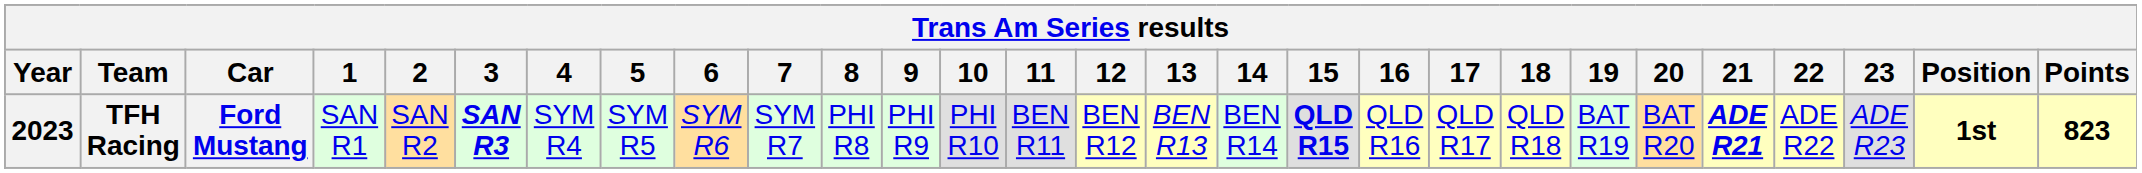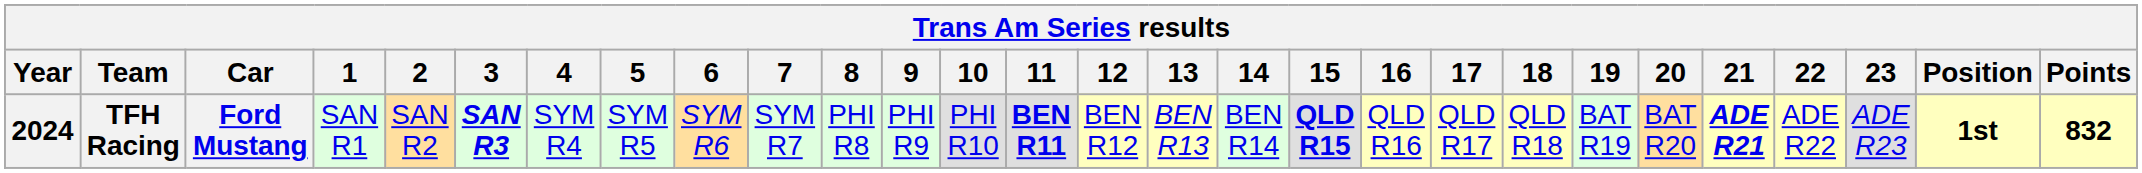TFH Racing | Year: 2023 -> 2024
TFH Racing | 11: normal -> bold
TFH Racing | Points: 823 -> 832
